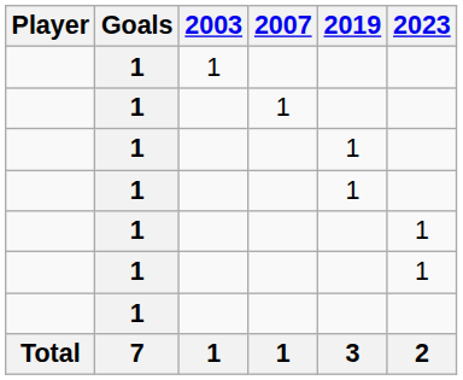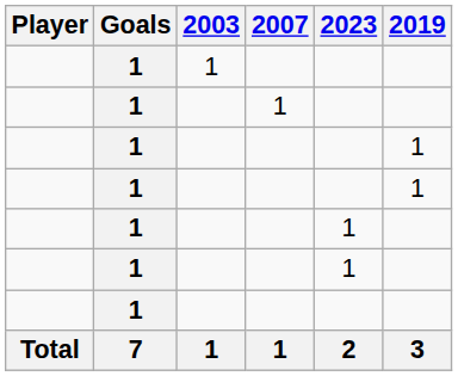columns swapped: 2019 <-> 2023
